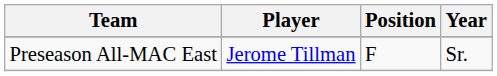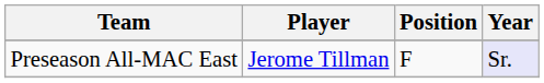row 2 | Year: no background -> lavender background
